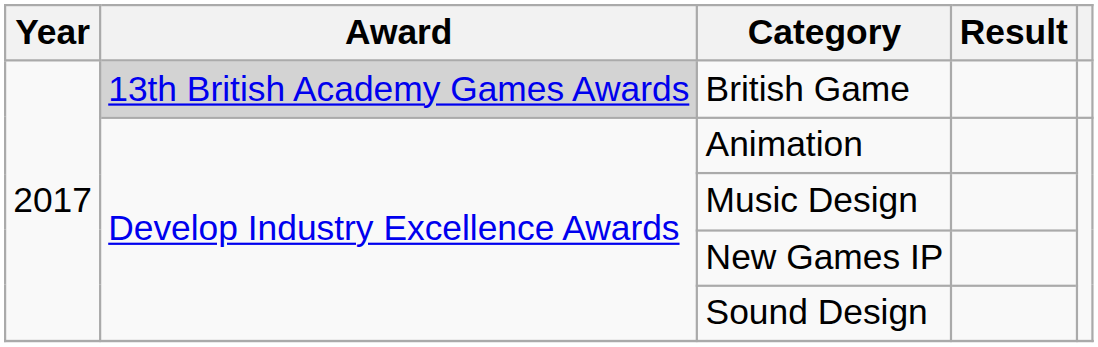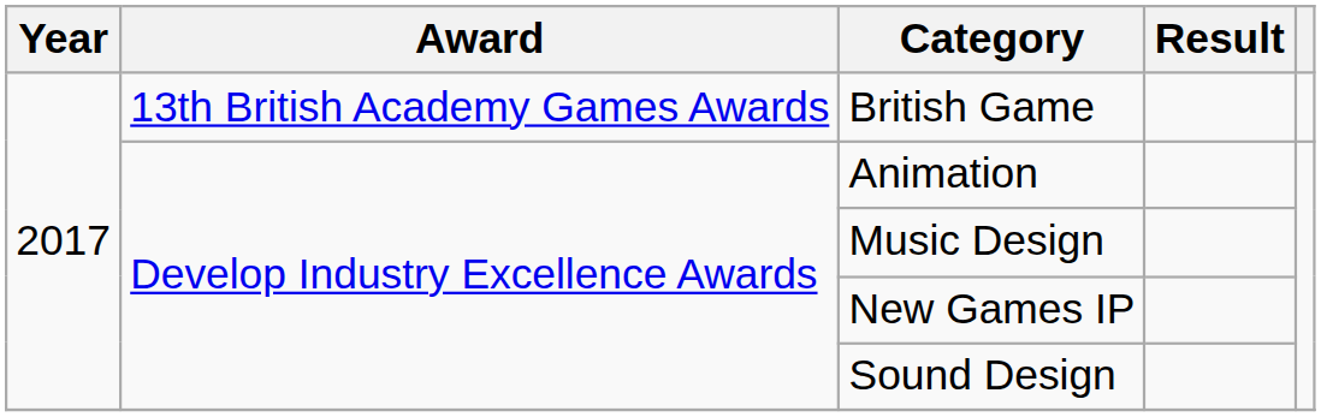British Game | Award: lightgrey background -> no background
